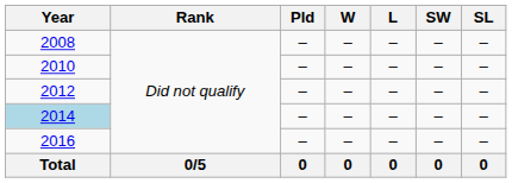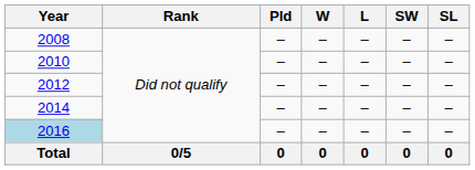2014 | Year: lightblue background -> no background
2016 | Year: no background -> lightblue background
